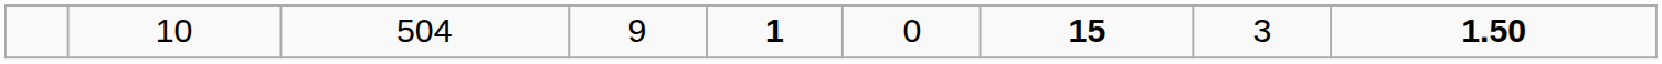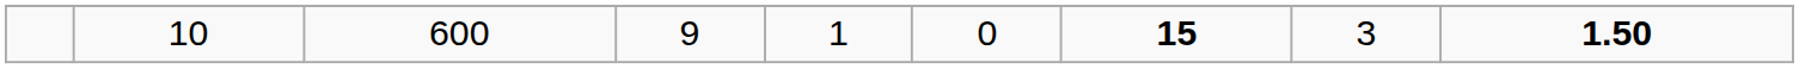row 1 | column 3: 504 -> 600
row 1 | column 5: bold -> normal
